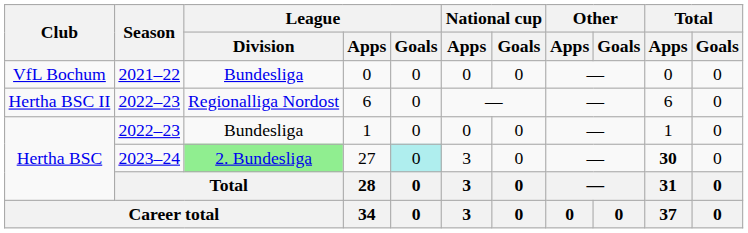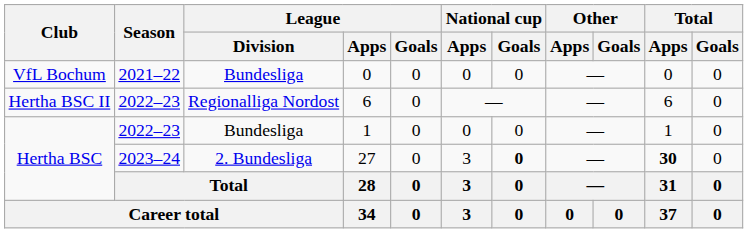27 | League / Division: lightgreen background -> no background
27 | League / Goals: paleturquoise background -> no background
27 | National cup / Goals: normal -> bold
